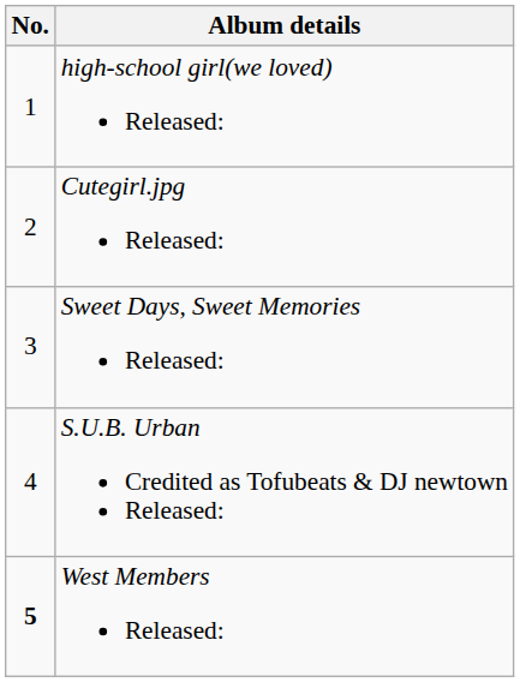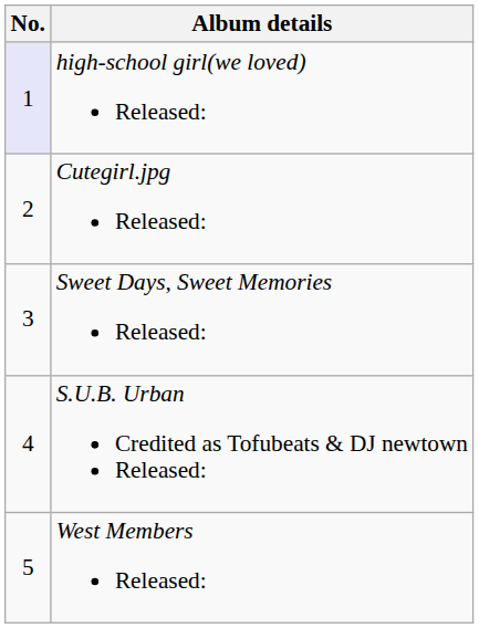high-school girl(we loved) Released: | No.: no background -> lavender background
West Members Released: | No.: bold -> normal
